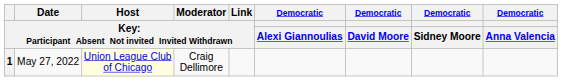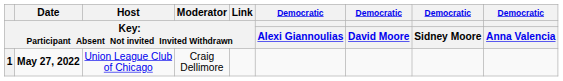1 | column 2: normal -> bold
1 | column 3: lightyellow background -> no background
